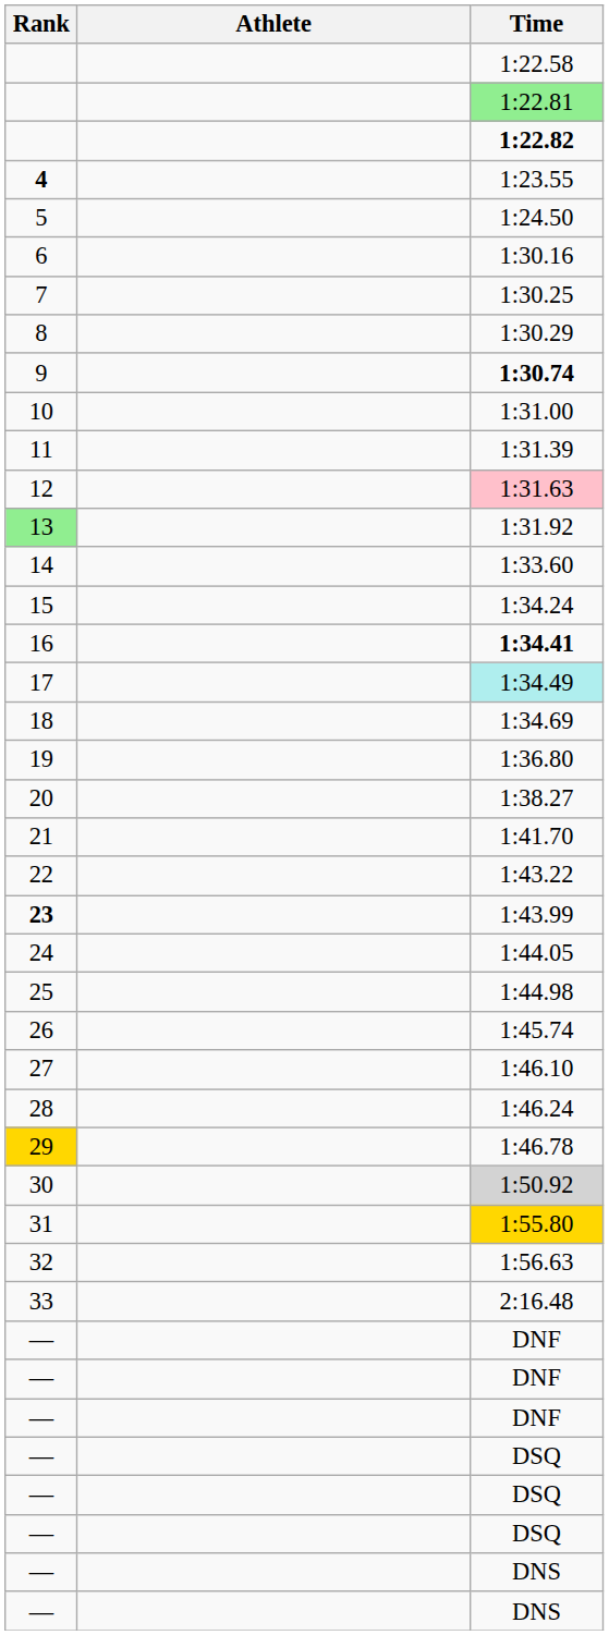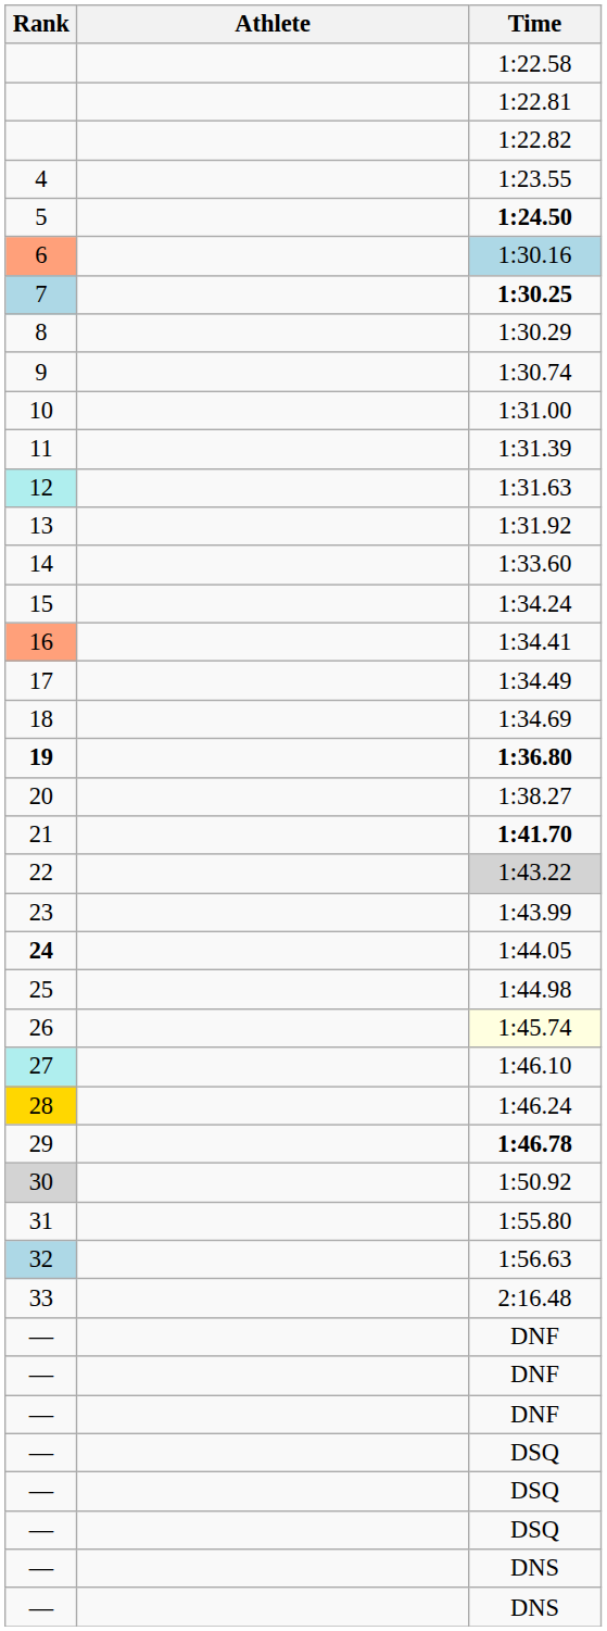1:22.81 | Time: lightgreen background -> no background
1:22.82 | Time: bold -> normal
1:23.55 | Rank: bold -> normal
1:24.50 | Time: normal -> bold
1:30.16 | Rank: no background -> lightsalmon background
1:30.16 | Time: no background -> lightblue background
1:30.25 | Rank: no background -> lightblue background
1:30.25 | Time: normal -> bold
1:30.74 | Time: bold -> normal
1:31.63 | Rank: no background -> paleturquoise background
1:31.63 | Time: pink background -> no background
1:31.92 | Rank: lightgreen background -> no background
1:34.41 | Rank: no background -> lightsalmon background
1:34.41 | Time: bold -> normal
1:34.49 | Time: paleturquoise background -> no background
1:36.80 | Rank: normal -> bold
1:36.80 | Time: normal -> bold
1:41.70 | Time: normal -> bold
1:43.22 | Time: no background -> lightgrey background
1:43.99 | Rank: bold -> normal
1:44.05 | Rank: normal -> bold
1:45.74 | Time: no background -> lightyellow background
1:46.10 | Rank: no background -> paleturquoise background
1:46.24 | Rank: no background -> gold background
1:46.78 | Rank: gold background -> no background
1:46.78 | Time: normal -> bold
1:50.92 | Rank: no background -> lightgrey background
1:50.92 | Time: lightgrey background -> no background
1:55.80 | Time: gold background -> no background
1:56.63 | Rank: no background -> lightblue background
